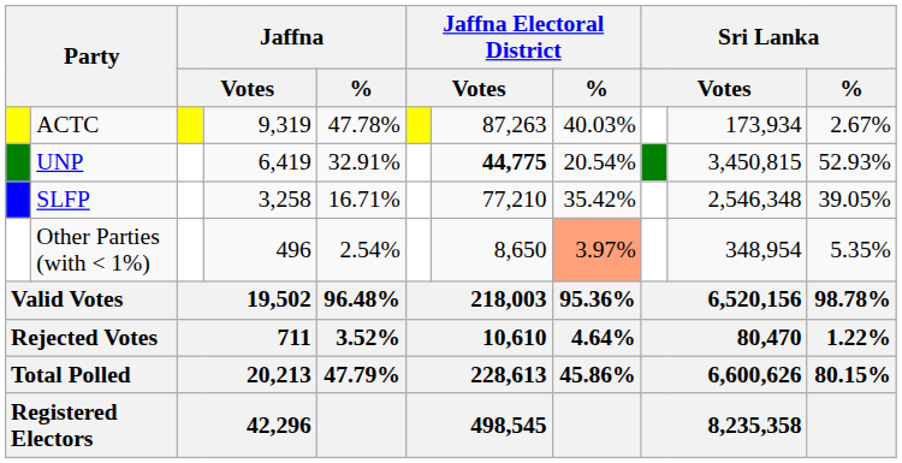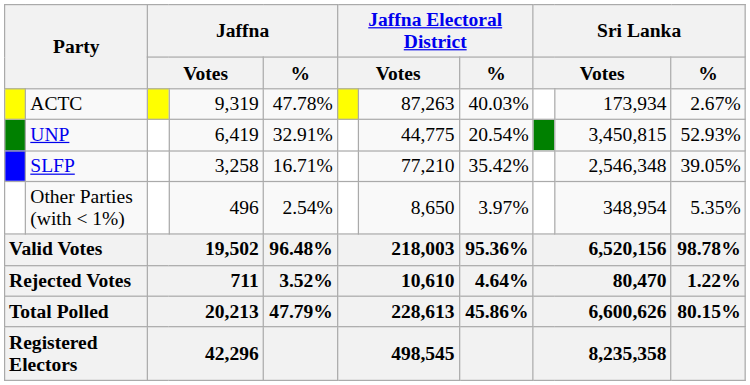UNP | column 7: bold -> normal
Other Parties (with < 1%) | Jaffna Electoral District / %: lightsalmon background -> no background
